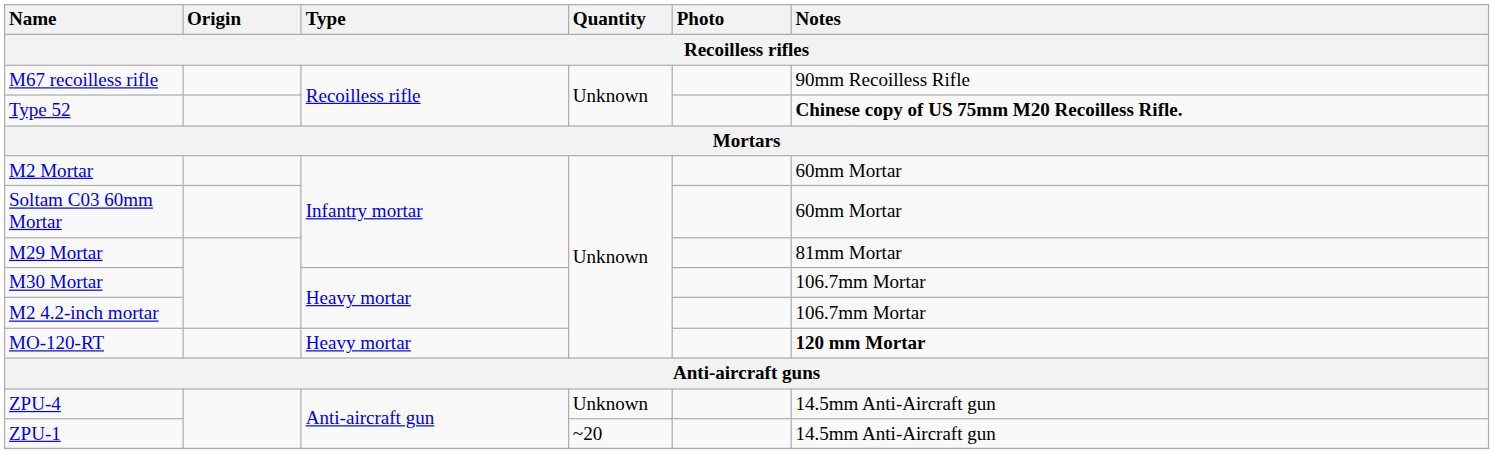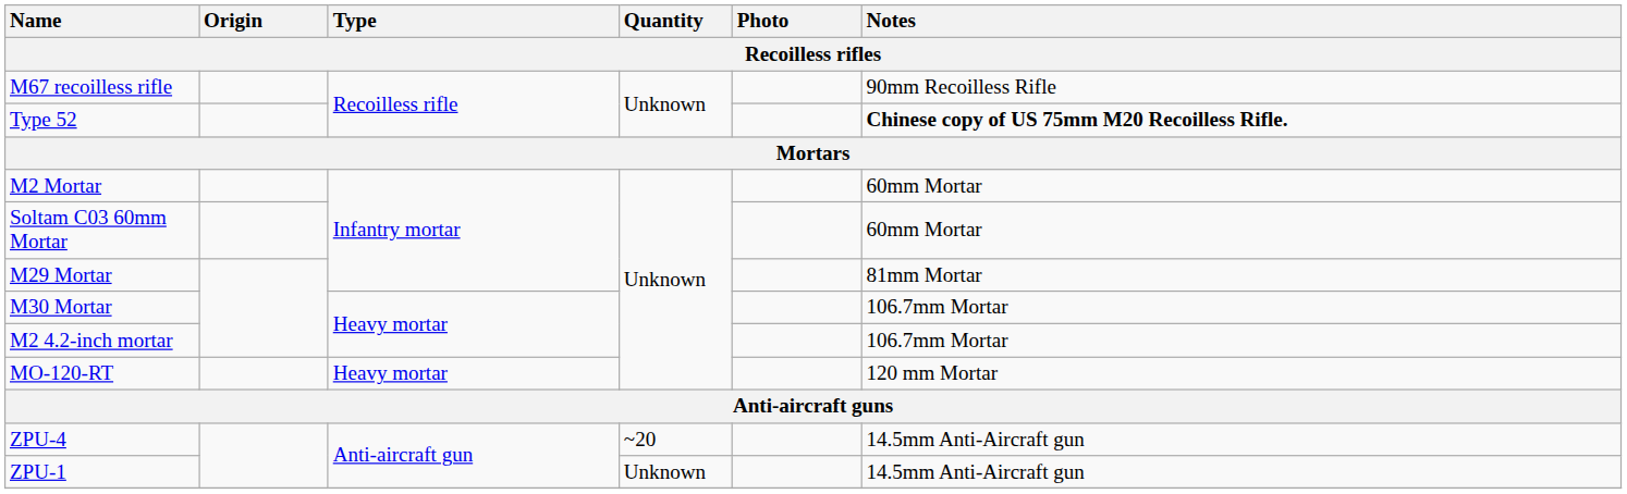MO-120-RT | Notes: bold -> normal
ZPU-4 | Quantity: Unknown -> ~20
ZPU-1 | Quantity: ~20 -> Unknown
